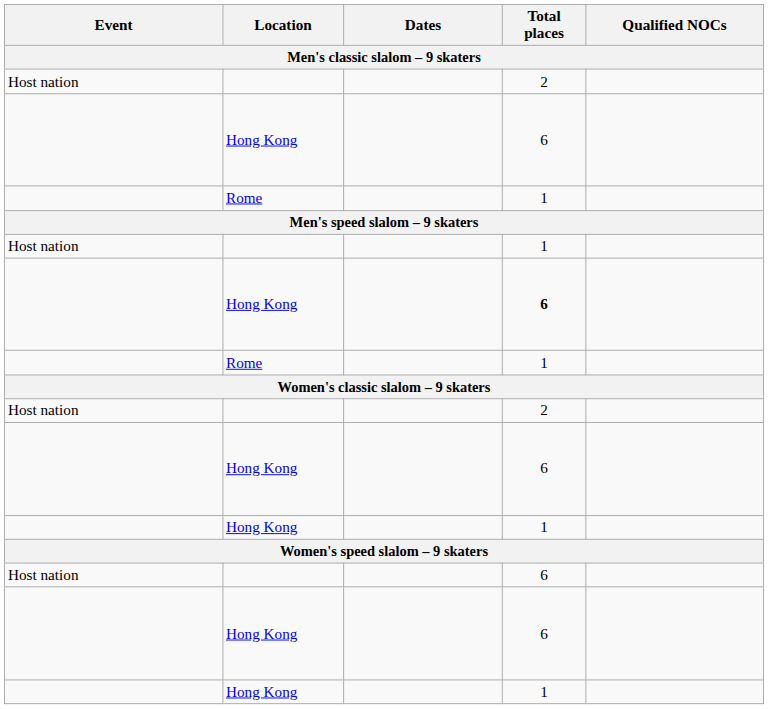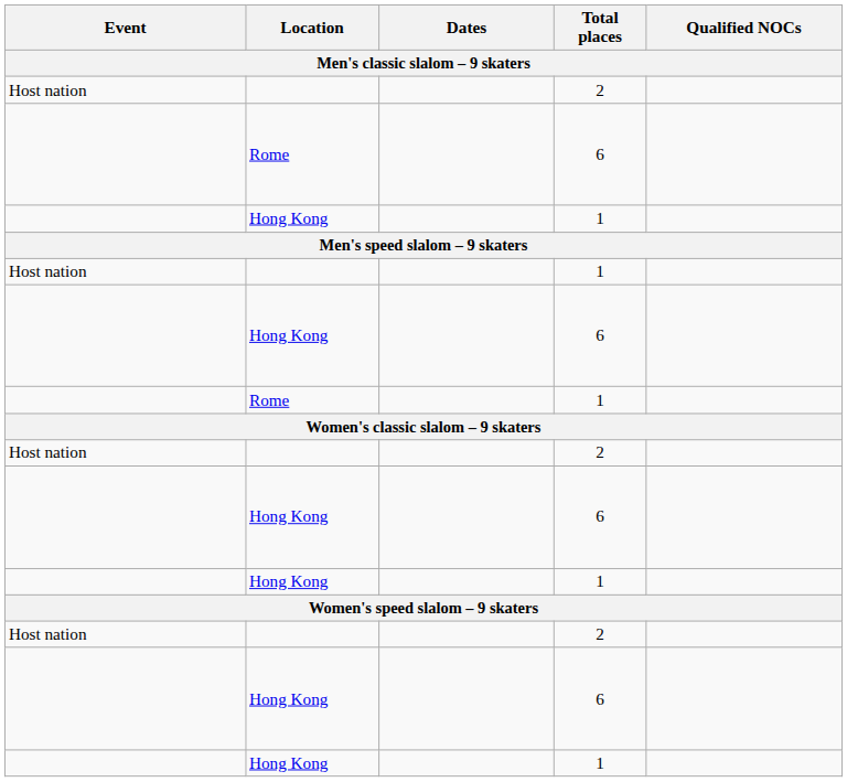row 4 | Location: Hong Kong -> Rome
row 5 | Location: Rome -> Hong Kong
row 8 | Total places: bold -> normal
row 15 | Total places: 6 -> 2
